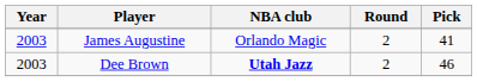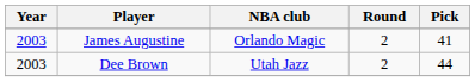Dee Brown | NBA club: bold -> normal
Dee Brown | Pick: 46 -> 44
